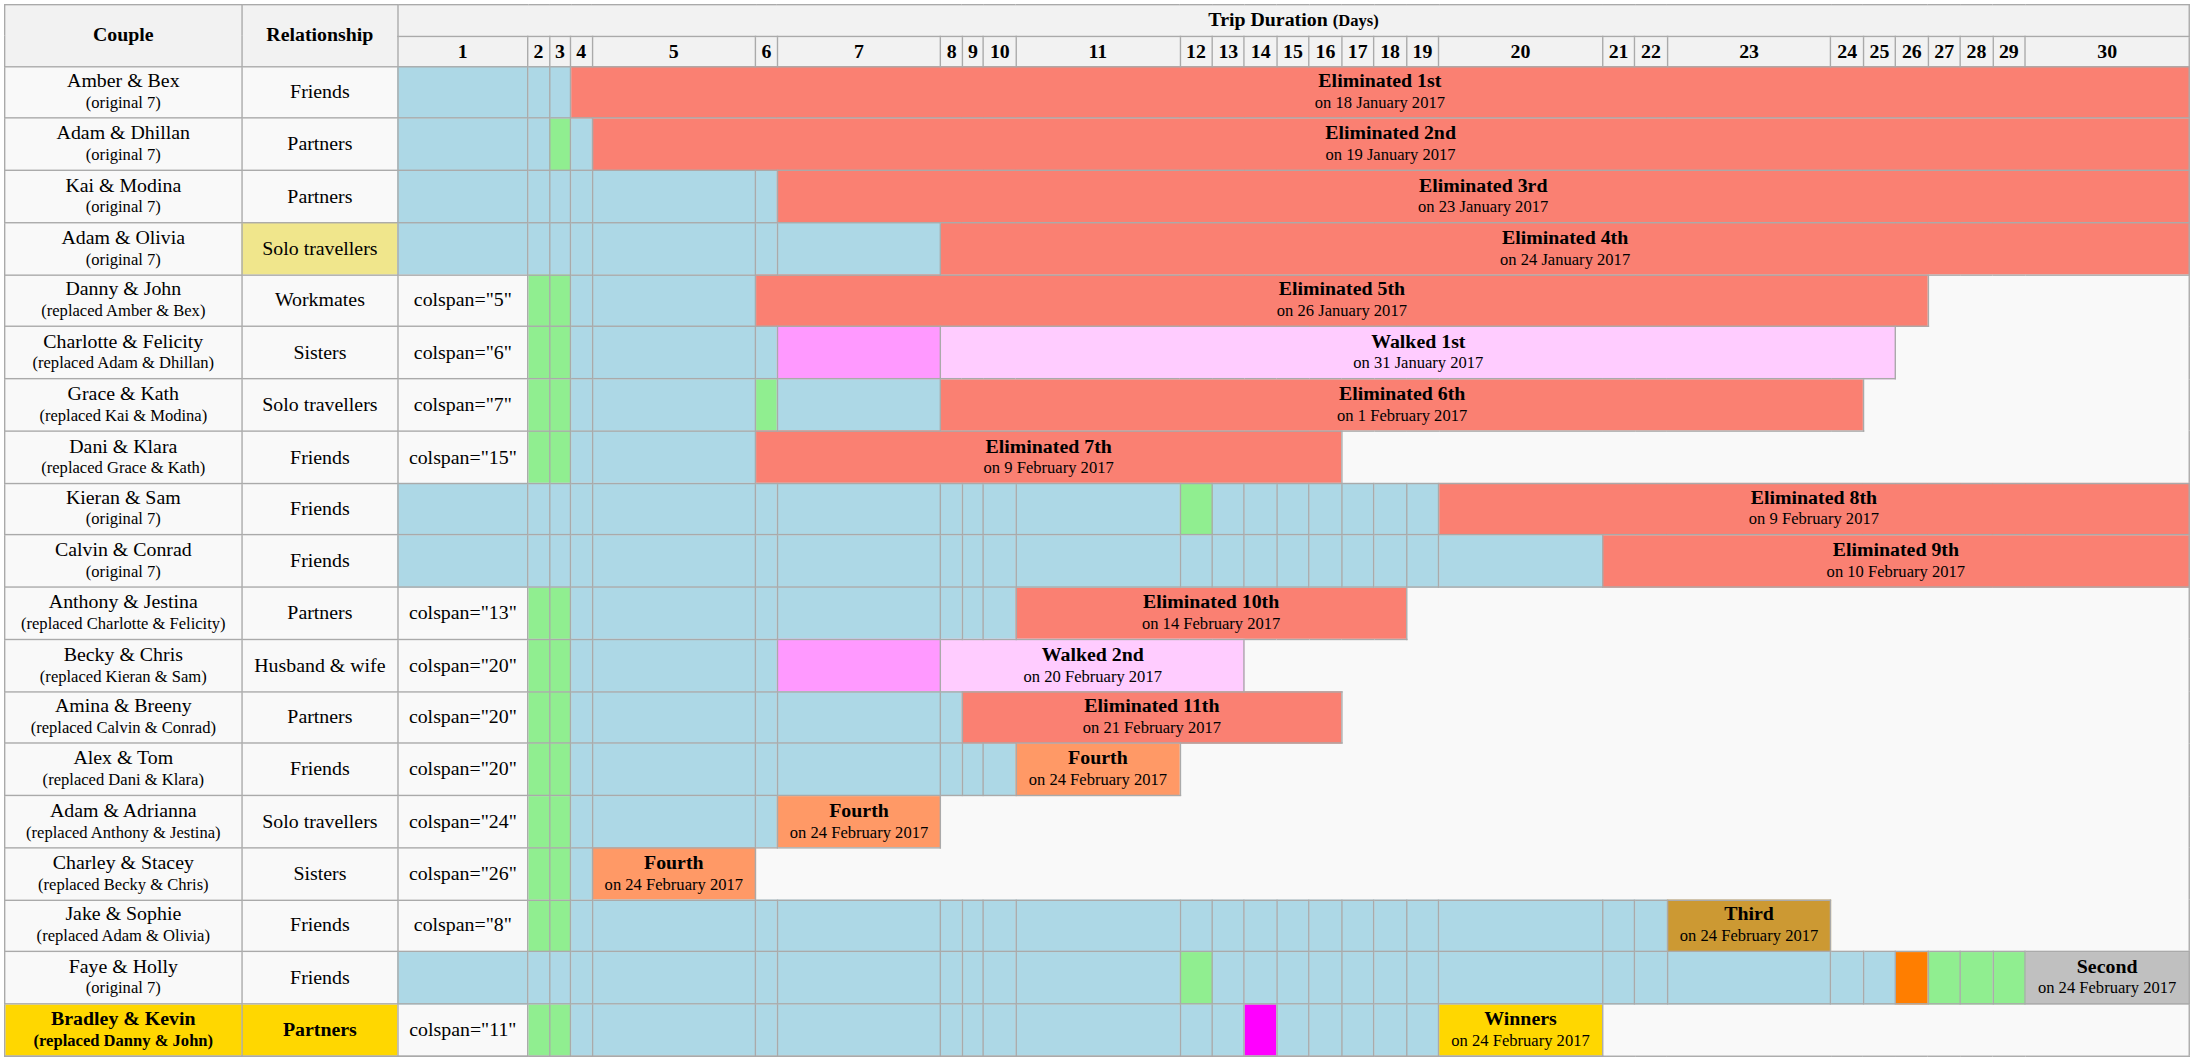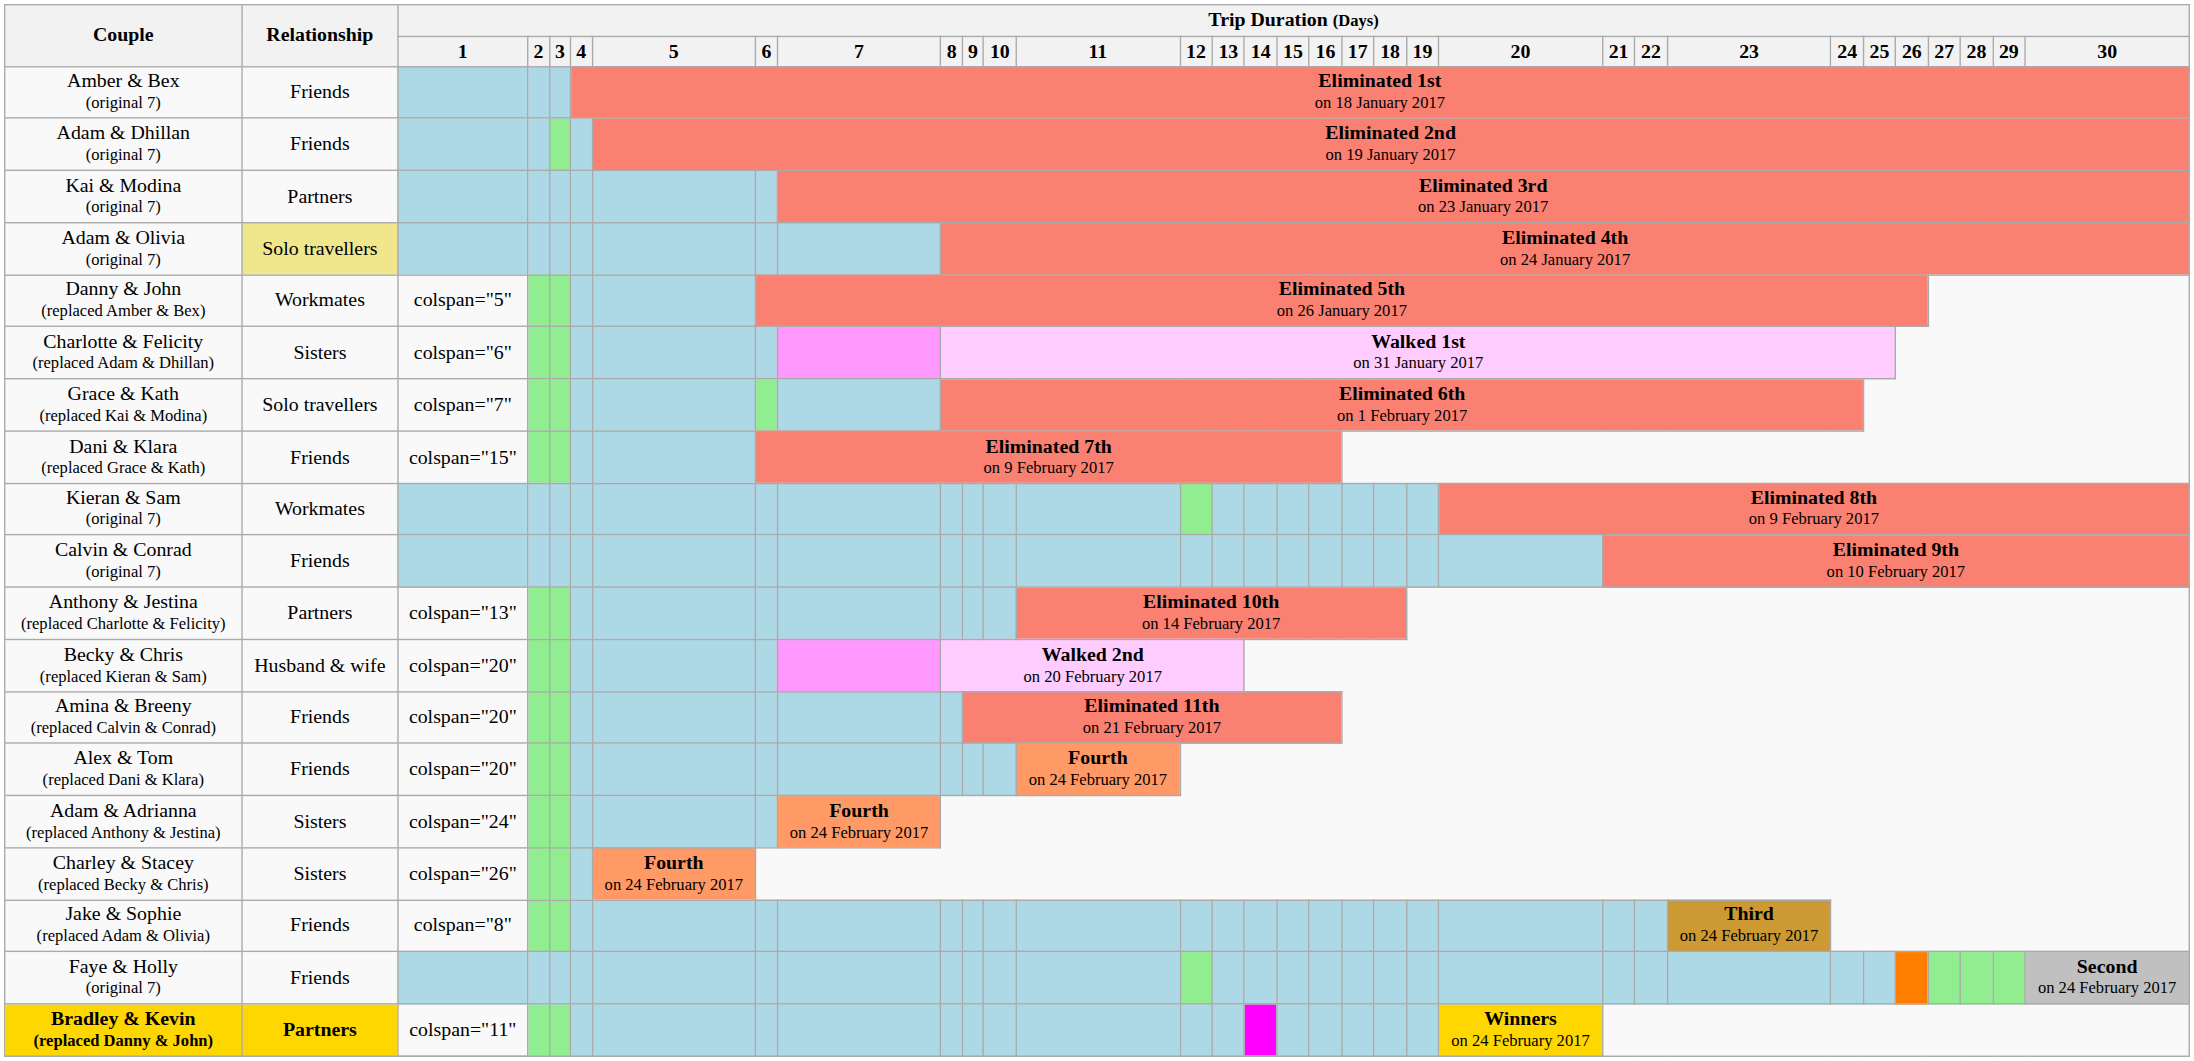Adam & Dhillan (original 7) | Relationship: Partners -> Friends
Kieran & Sam (original 7) | Relationship: Friends -> Workmates
Amina & Breeny (replaced Calvin & Conrad) | Relationship: Partners -> Friends
Adam & Adrianna (replaced Anthony & Jestina) | Relationship: Solo travellers -> Sisters
